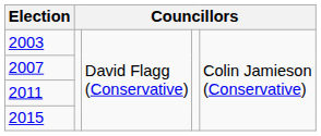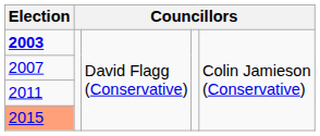2003 | Election: normal -> bold
2015 | Election: no background -> lightsalmon background
